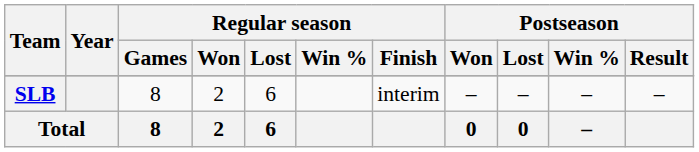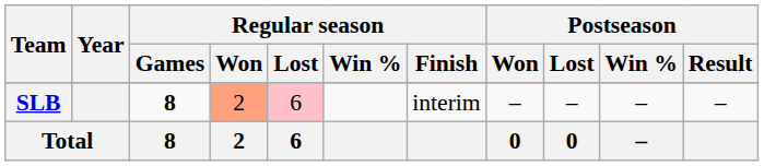SLB | Regular season / Games: normal -> bold
SLB | Regular season / Won: no background -> lightsalmon background
SLB | Regular season / Lost: no background -> pink background
